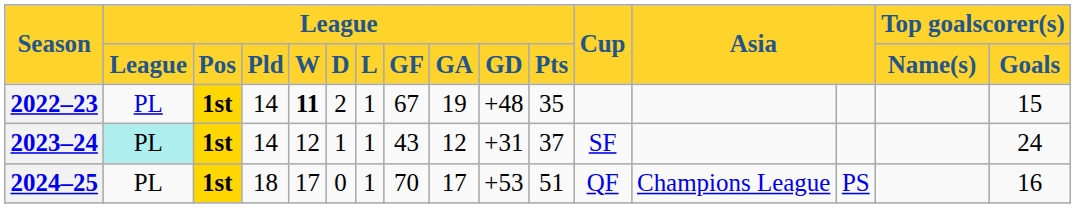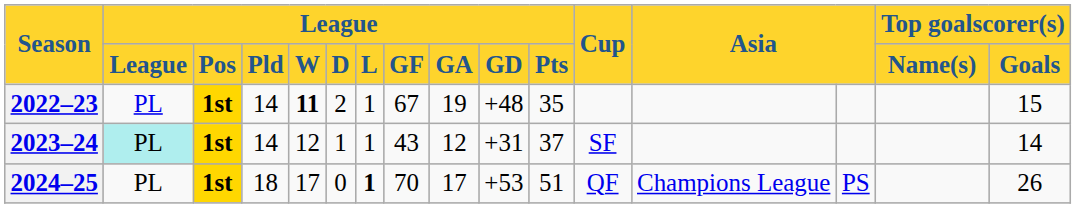2023–24 | Top goalscorer(s) / Goals: 24 -> 14
2024–25 | League / L: normal -> bold
2024–25 | Top goalscorer(s) / Goals: 16 -> 26
